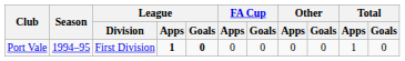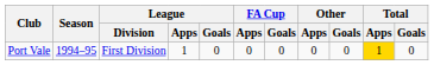Port Vale | League / Apps: bold -> normal
Port Vale | League / Goals: bold -> normal
Port Vale | Total / Apps: no background -> gold background
